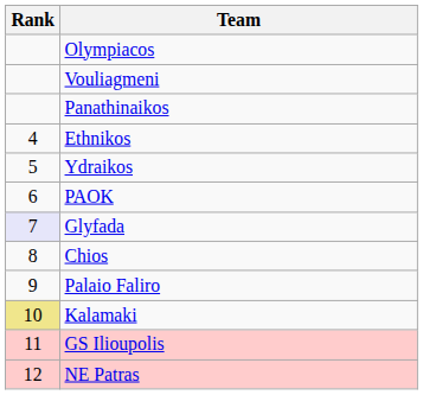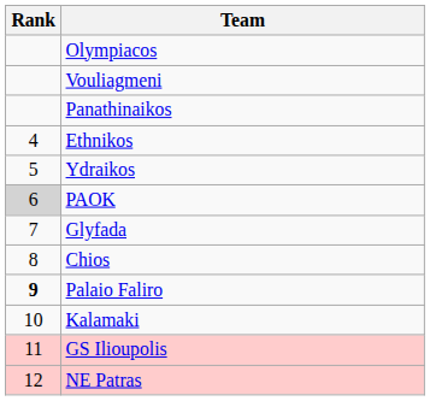PAOK | Rank: no background -> lightgrey background
Glyfada | Rank: lavender background -> no background
Palaio Faliro | Rank: normal -> bold
Kalamaki | Rank: khaki background -> no background
